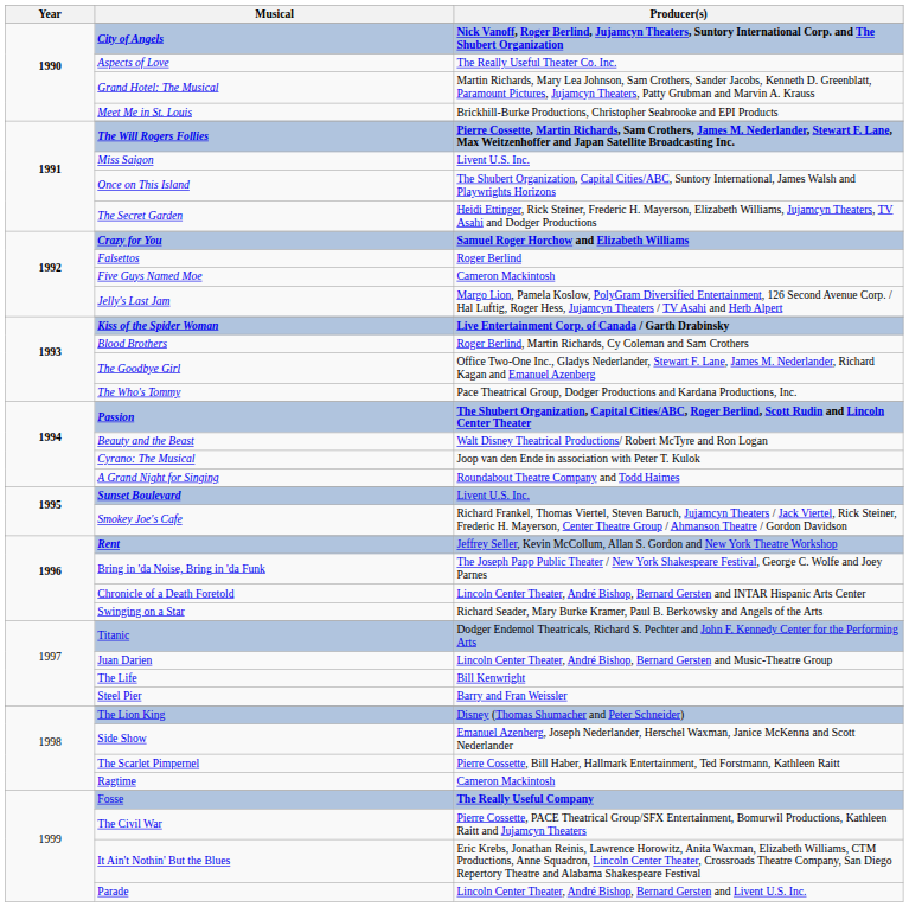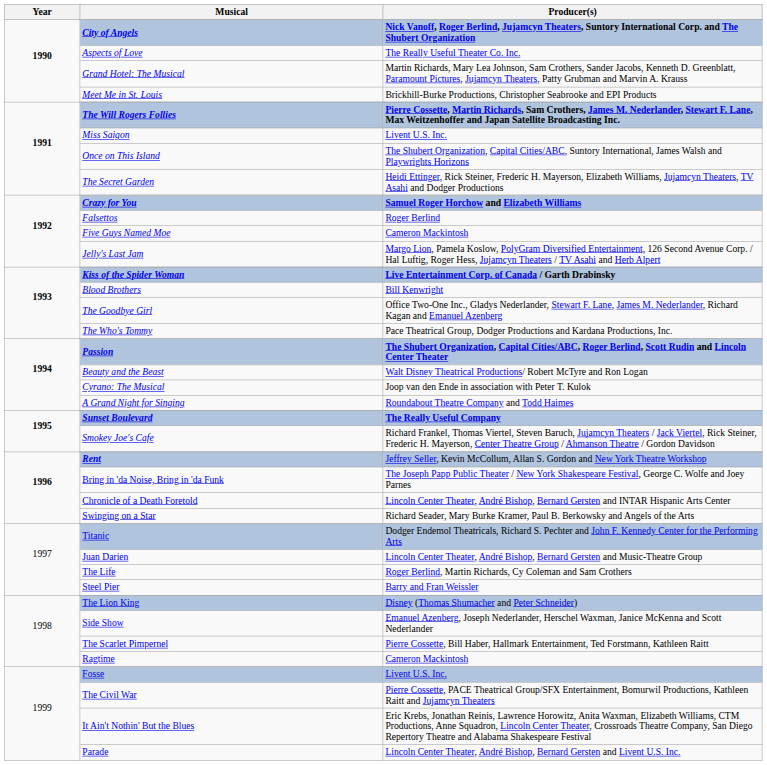Blood Brothers | Producer(s): Roger Berlind, Martin Richards, Cy Coleman and Sam Crothers -> Bill Kenwright
Sunset Boulevard | Producer(s): Livent U.S. Inc. -> The Really Useful Company
The Life | Producer(s): Bill Kenwright -> Roger Berlind, Martin Richards, Cy Coleman and Sam Crothers
Fosse | Producer(s): The Really Useful Company -> Livent U.S. Inc.
